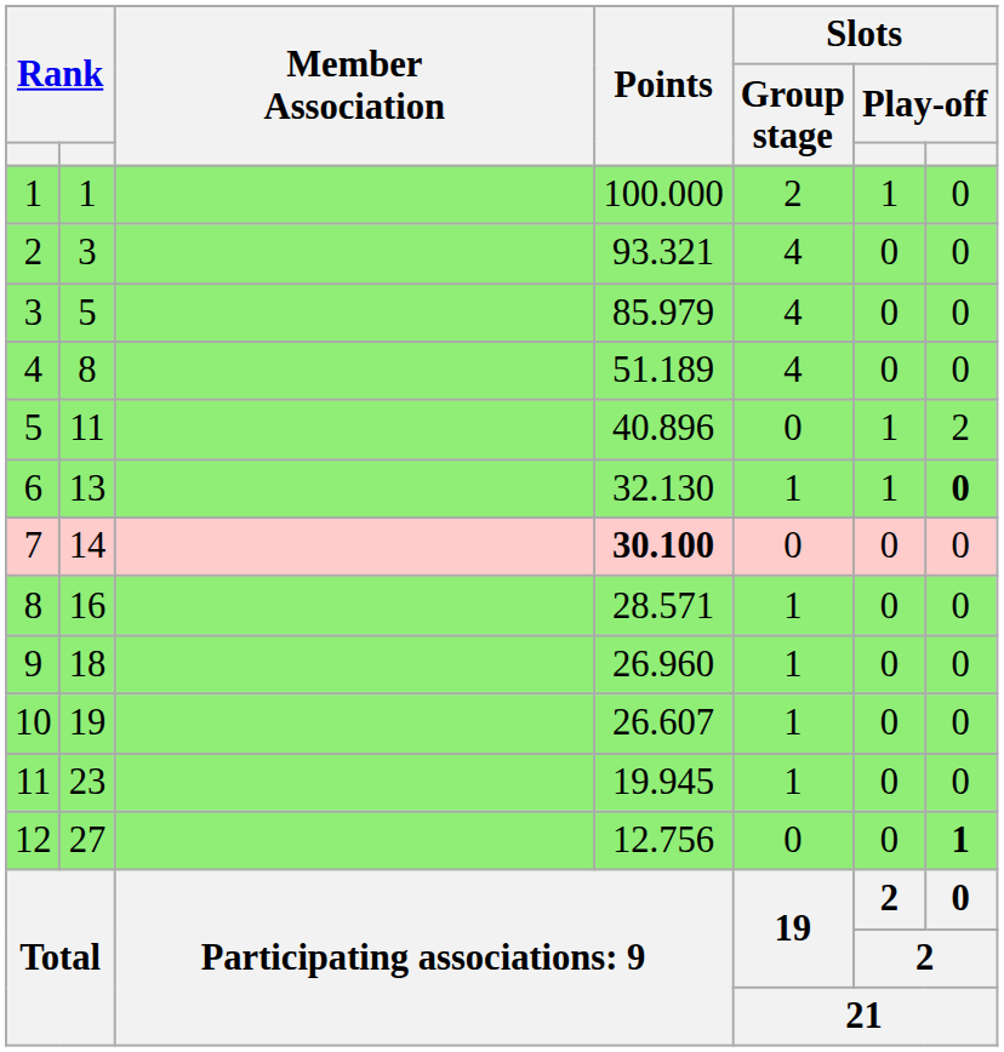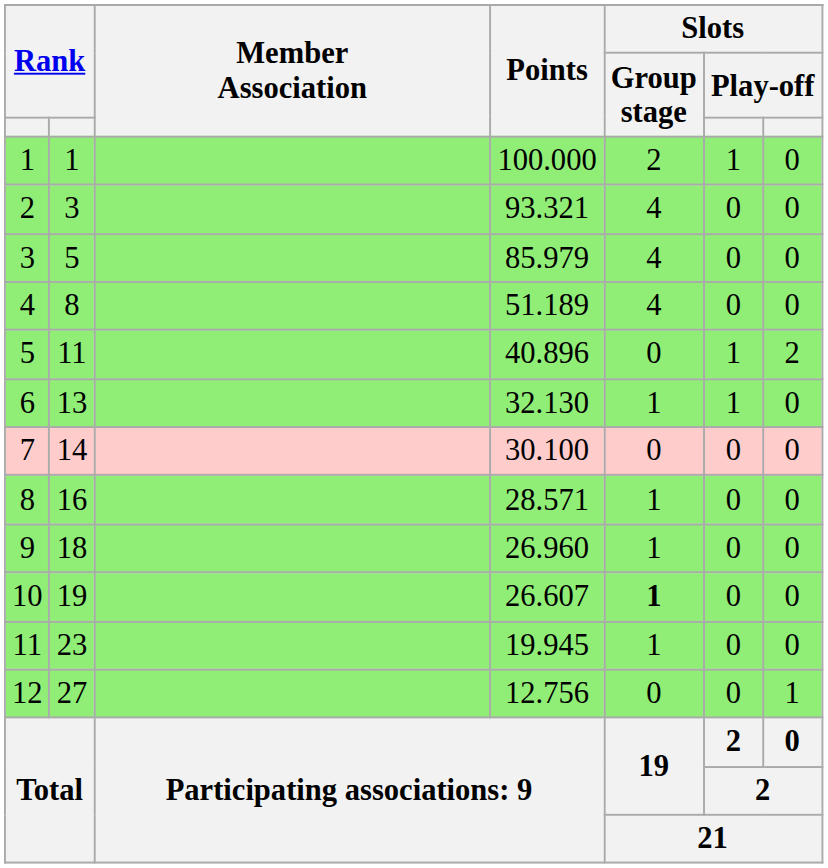6 | column 7: bold -> normal
7 | Points: bold -> normal
10 | Slots / Group stage: normal -> bold
12 | column 7: bold -> normal
